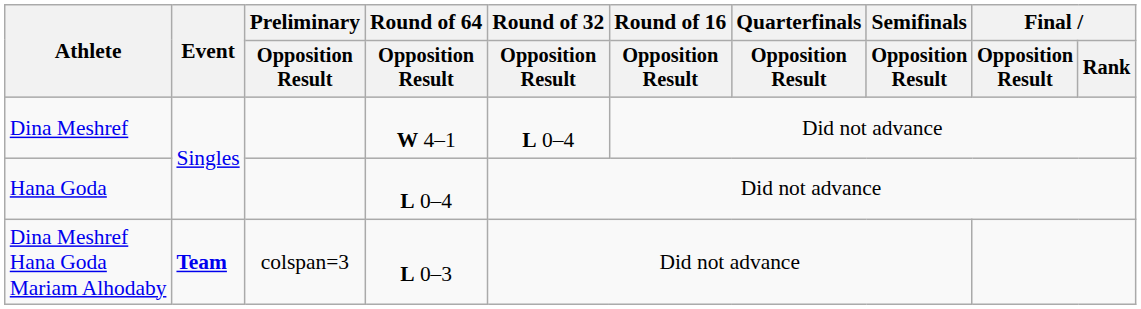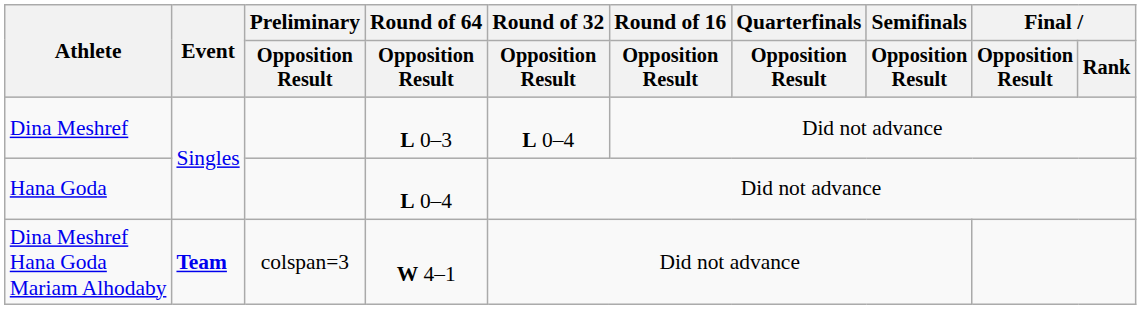Dina Meshref | Round of 64 / Opposition Result: W 4–1 -> L 0–3
Dina Meshref Hana Goda Mariam Alhodaby | Round of 64 / Opposition Result: L 0–3 -> W 4–1
